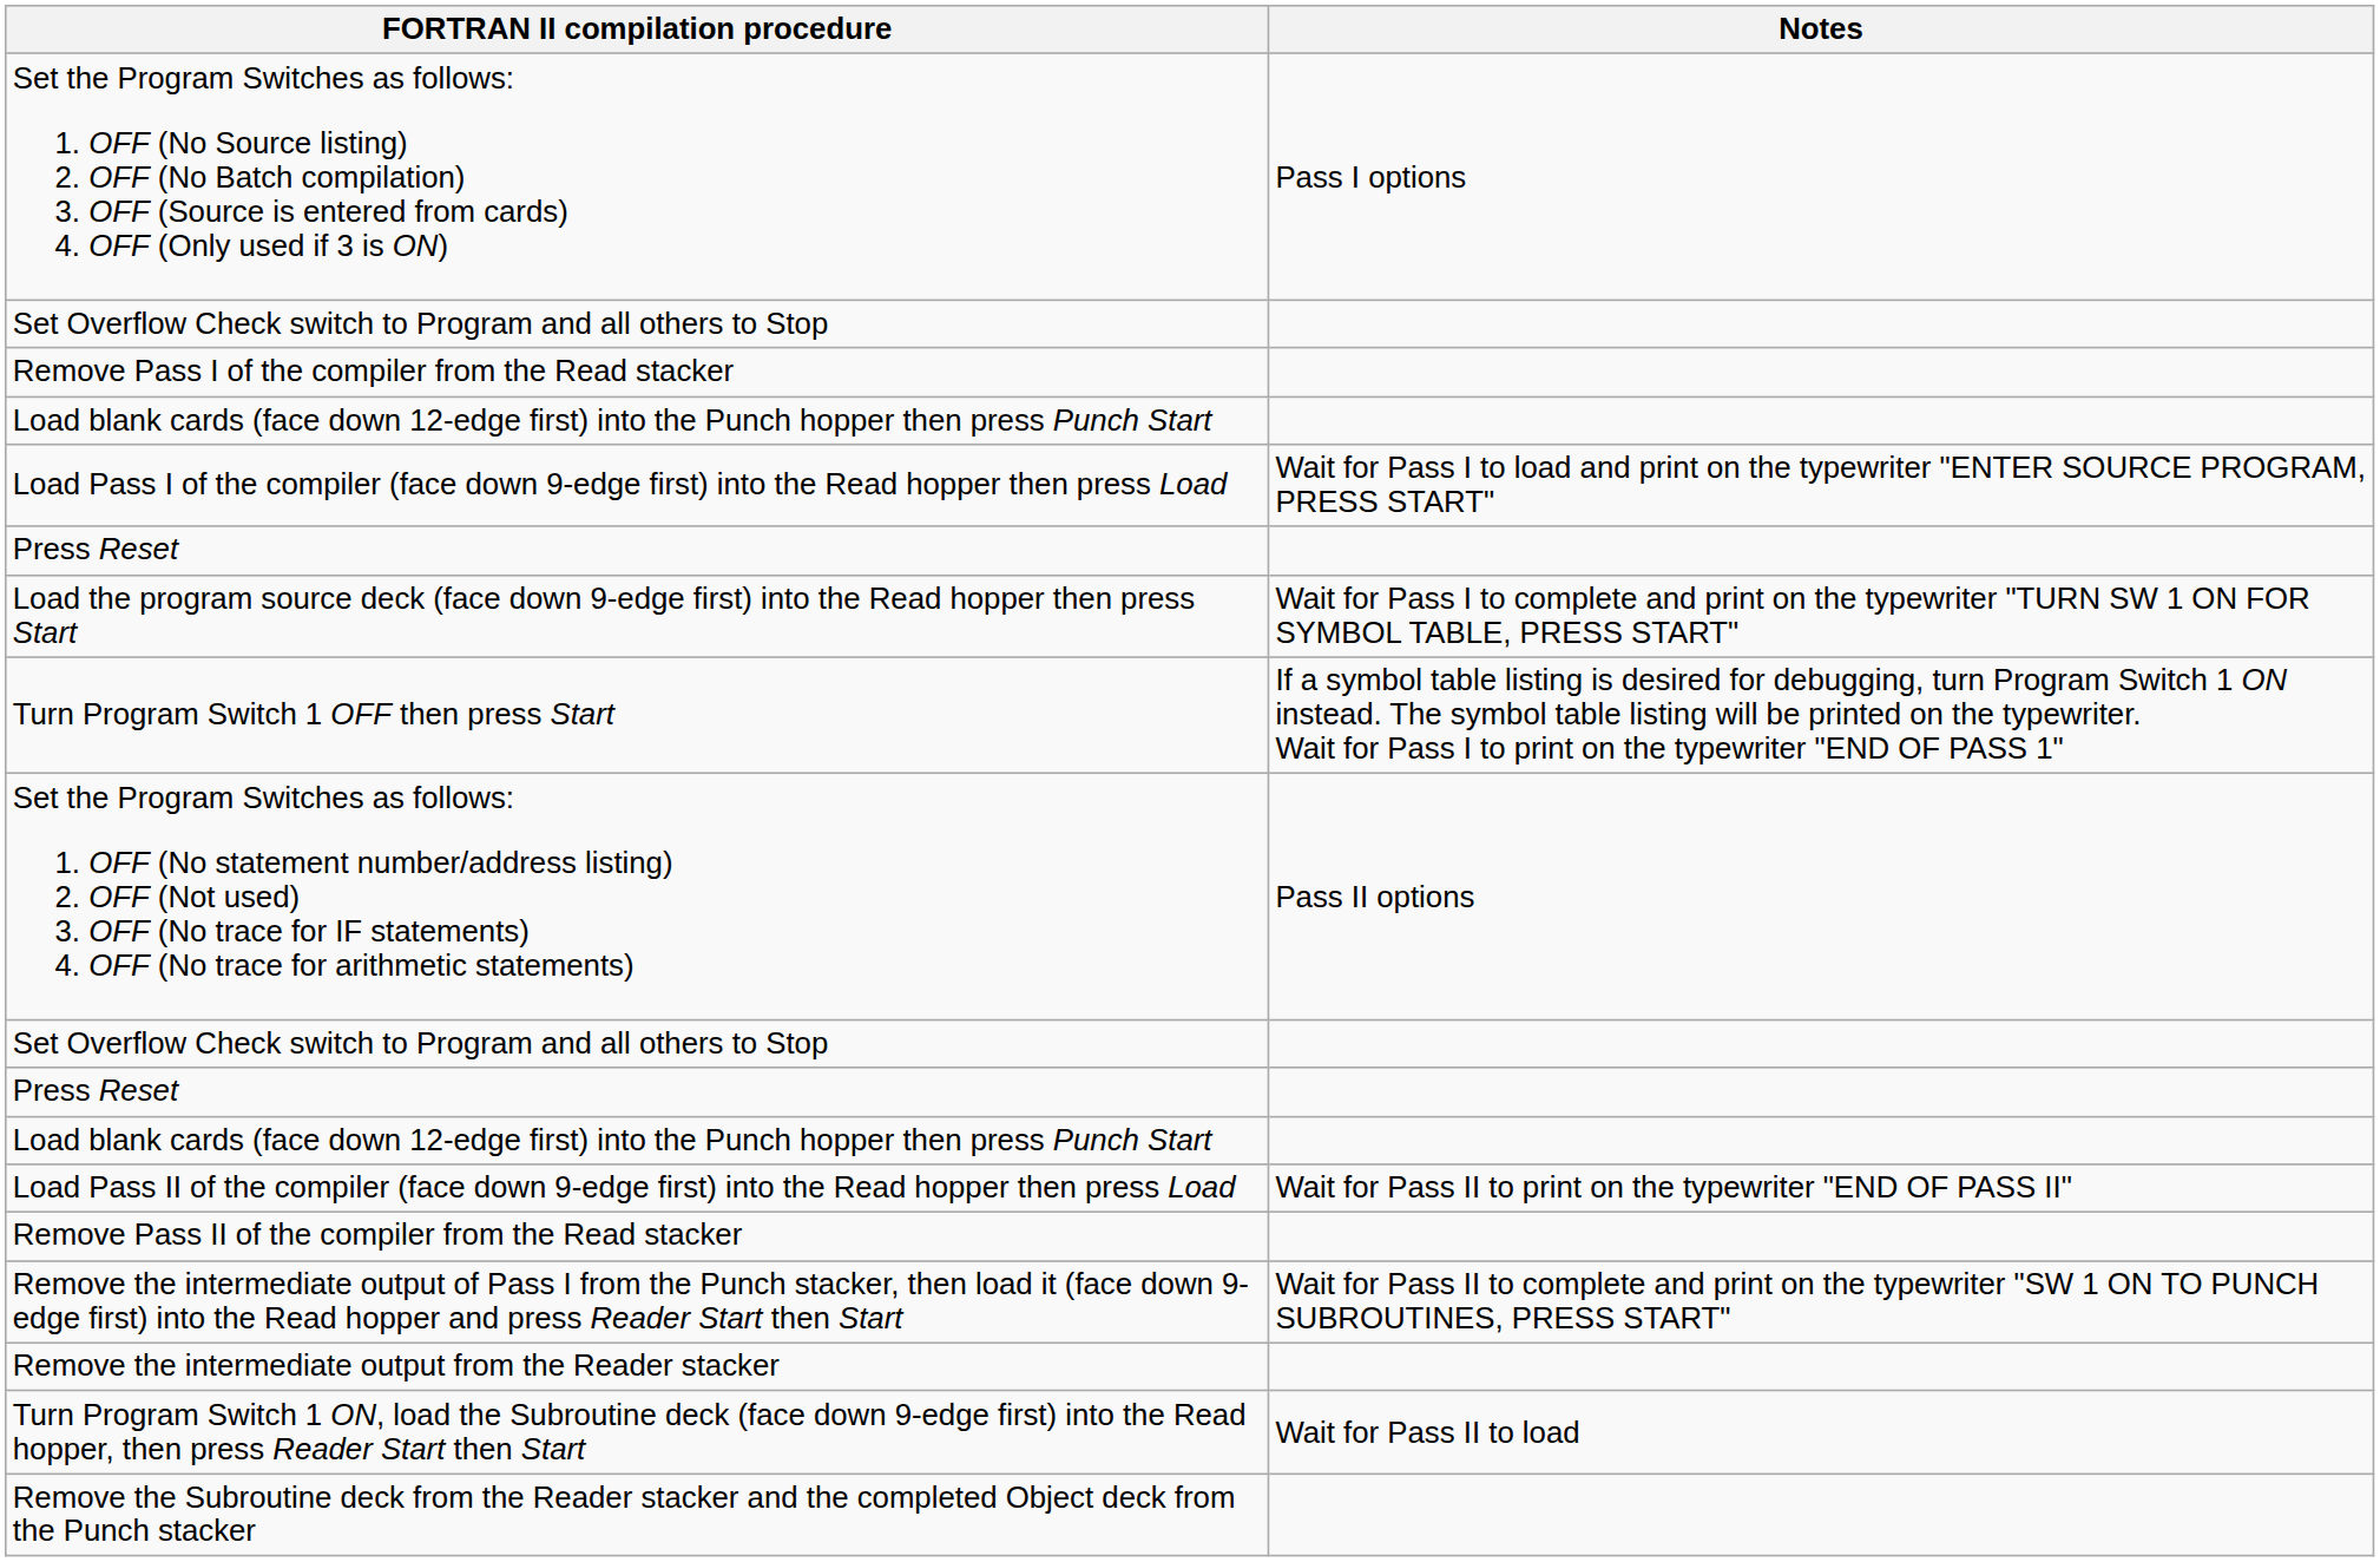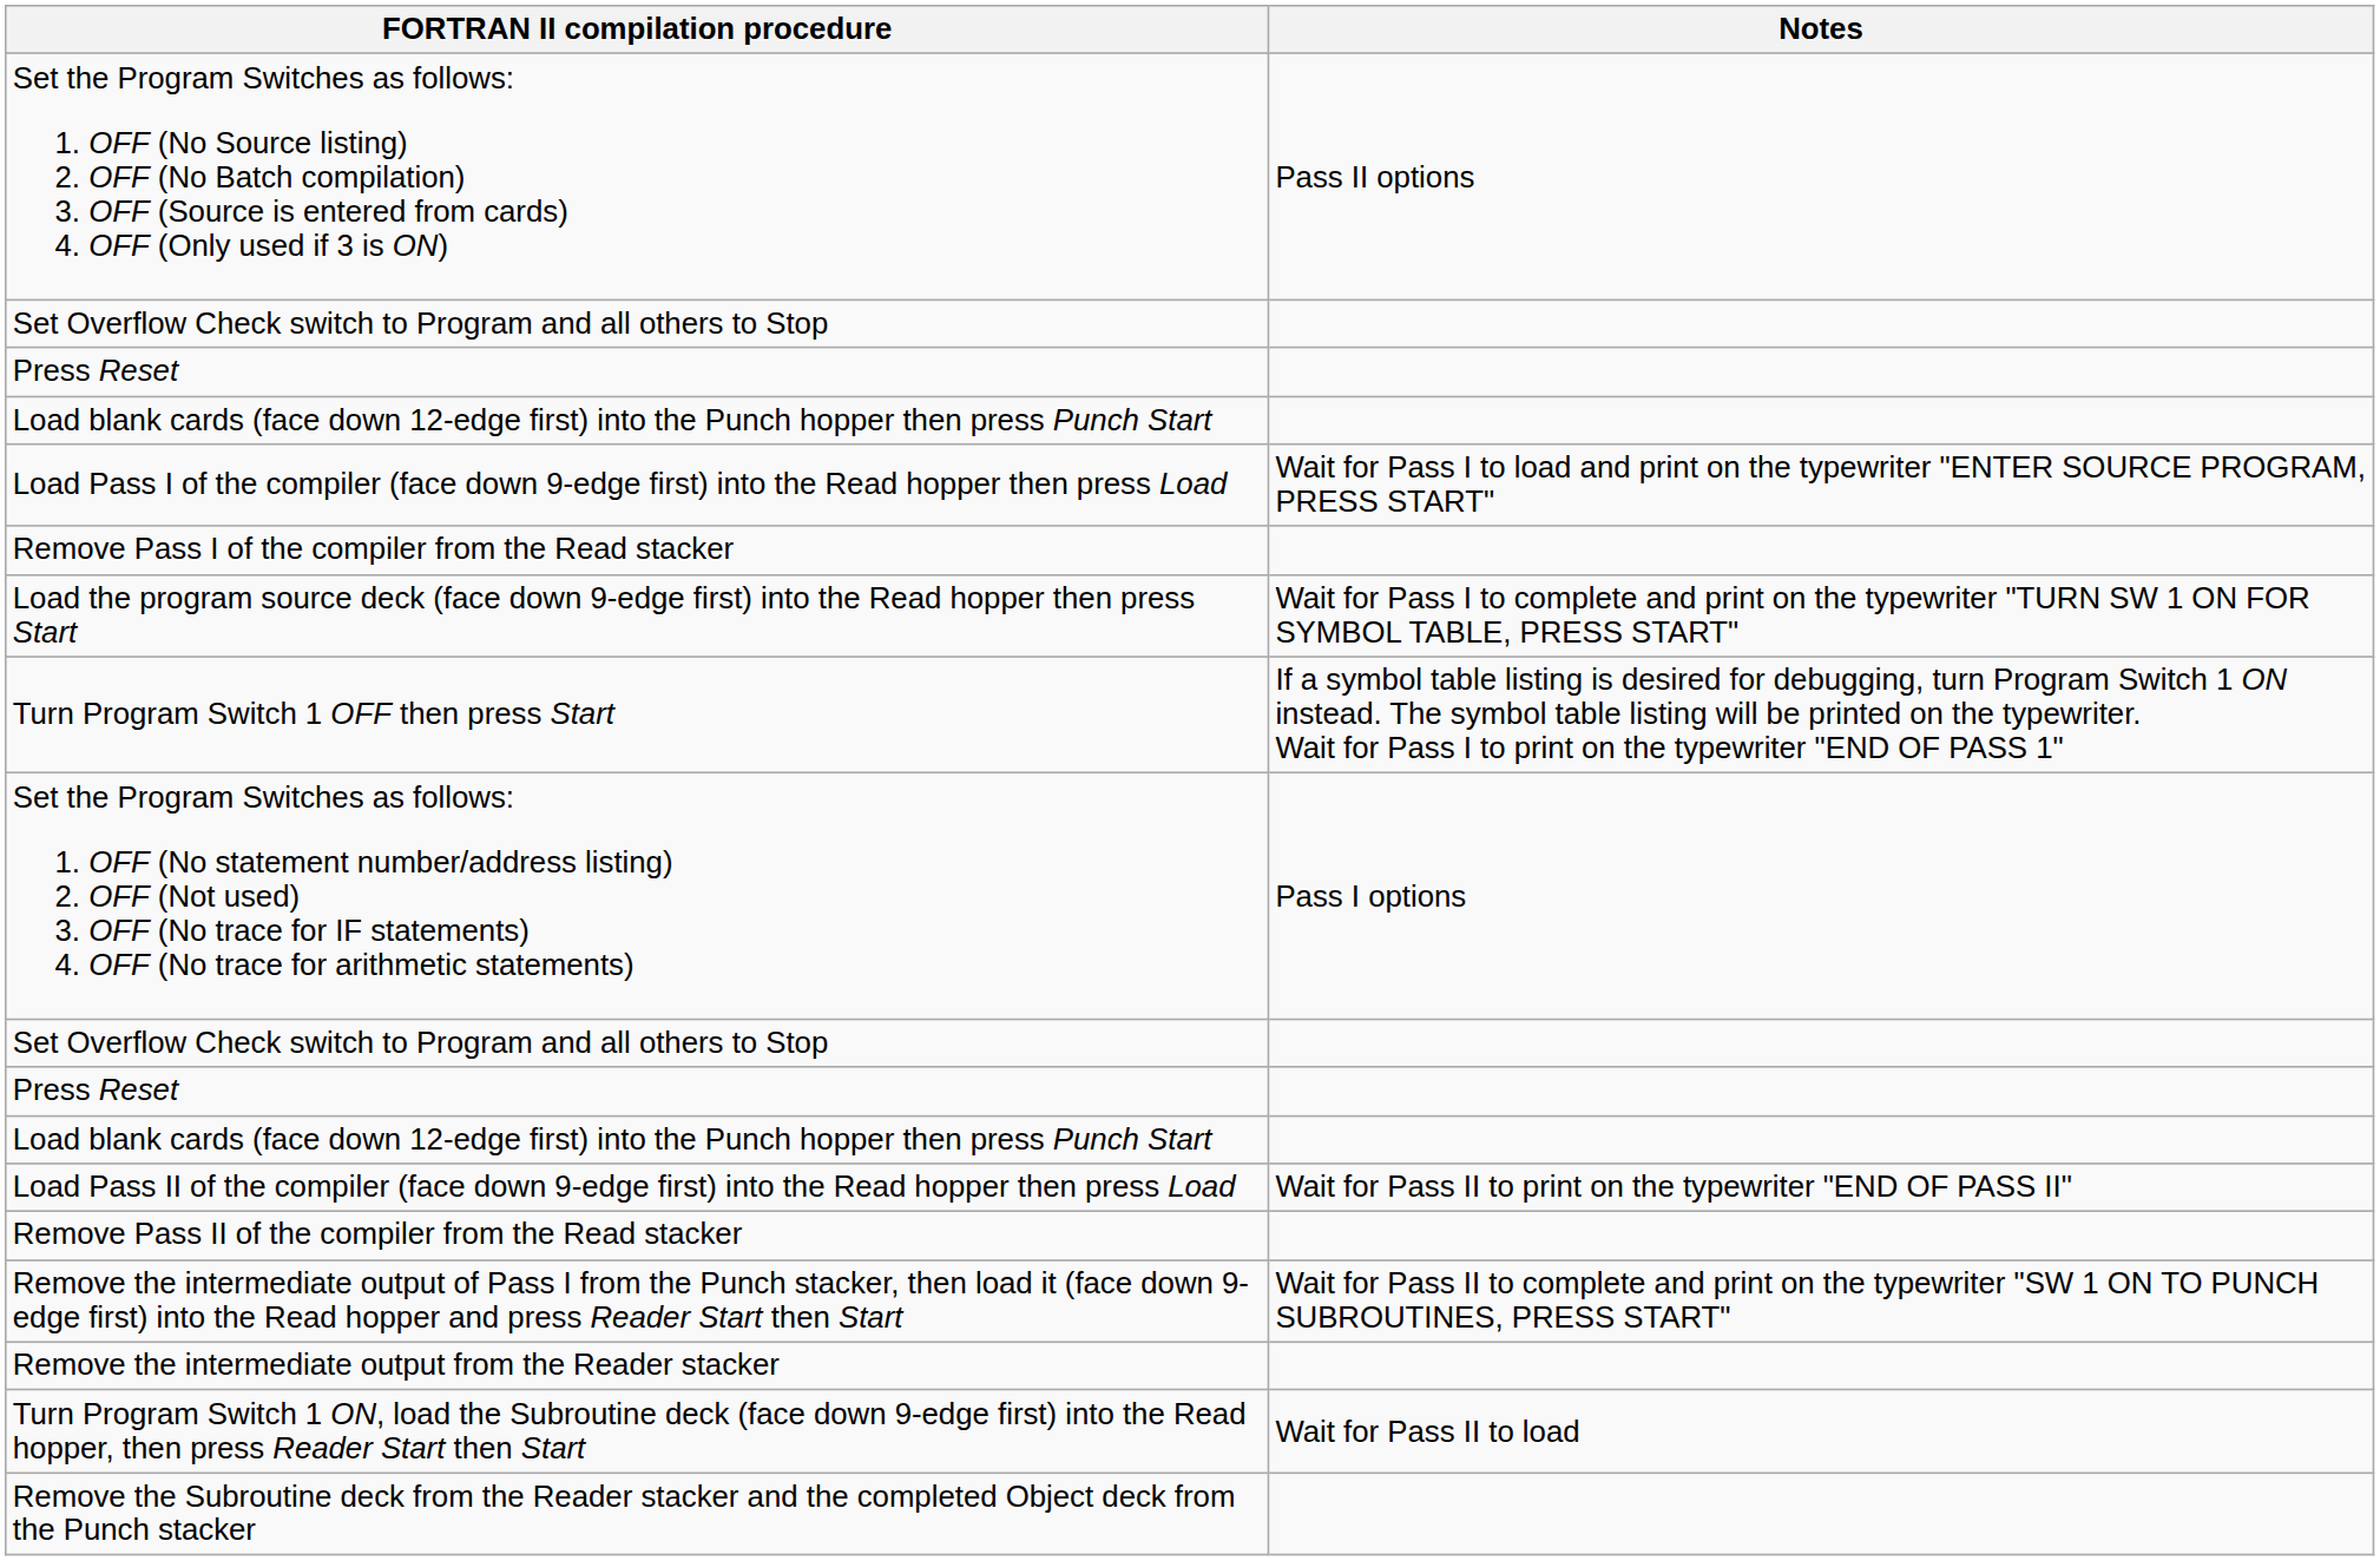row 2 | Notes: Pass I options -> Pass II options
row 4 | FORTRAN II compilation procedure: Remove Pass I of the compiler from the Read stacker -> Press Reset
row 7 | FORTRAN II compilation procedure: Press Reset -> Remove Pass I of the compiler from the Read stacker
row 10 | Notes: Pass II options -> Pass I options
